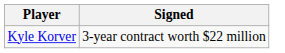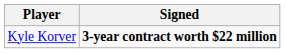Kyle Korver | Signed: normal -> bold
